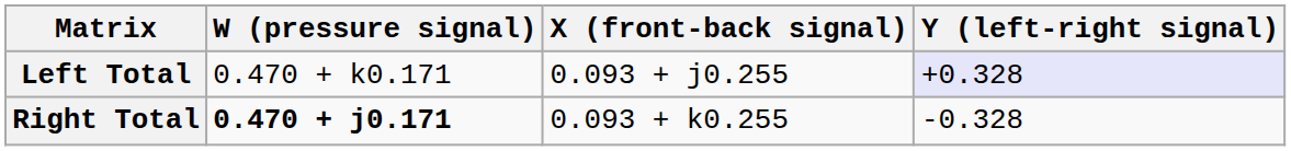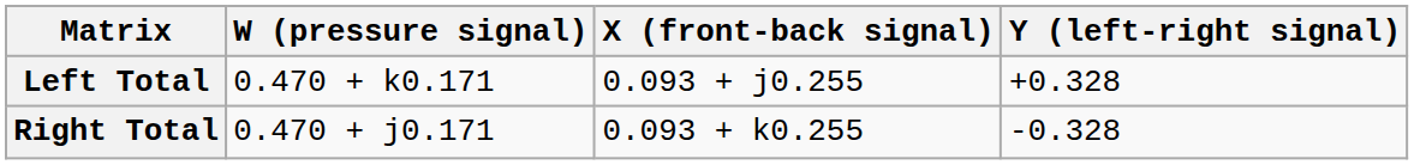row 2 | Y (left-right signal): lavender background -> no background
row 3 | W (pressure signal): bold -> normal
